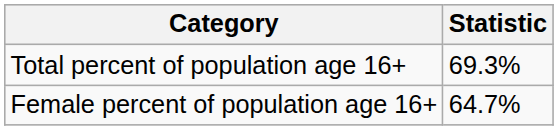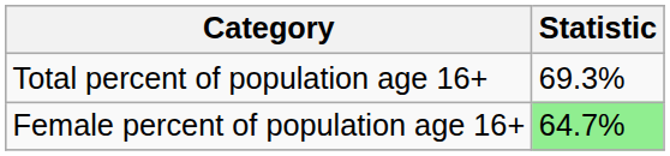Female percent of population age 16+ | Statistic: no background -> lightgreen background
